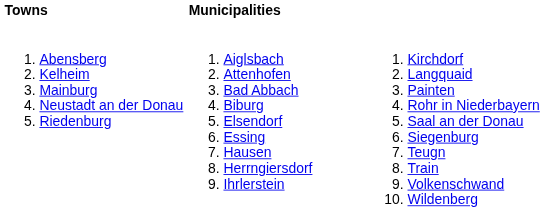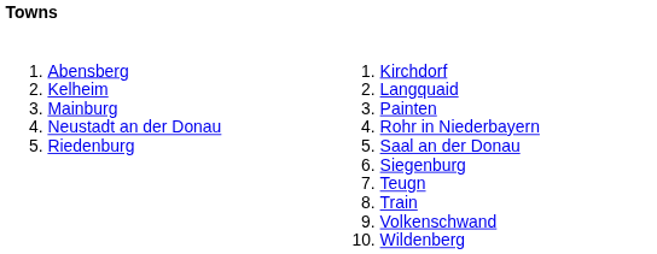- column: Municipalities | Aiglsbach Attenhofen Bad Abbach Biburg Elsendorf Essing Hausen Herrngiersdorf Ihrlerstein
